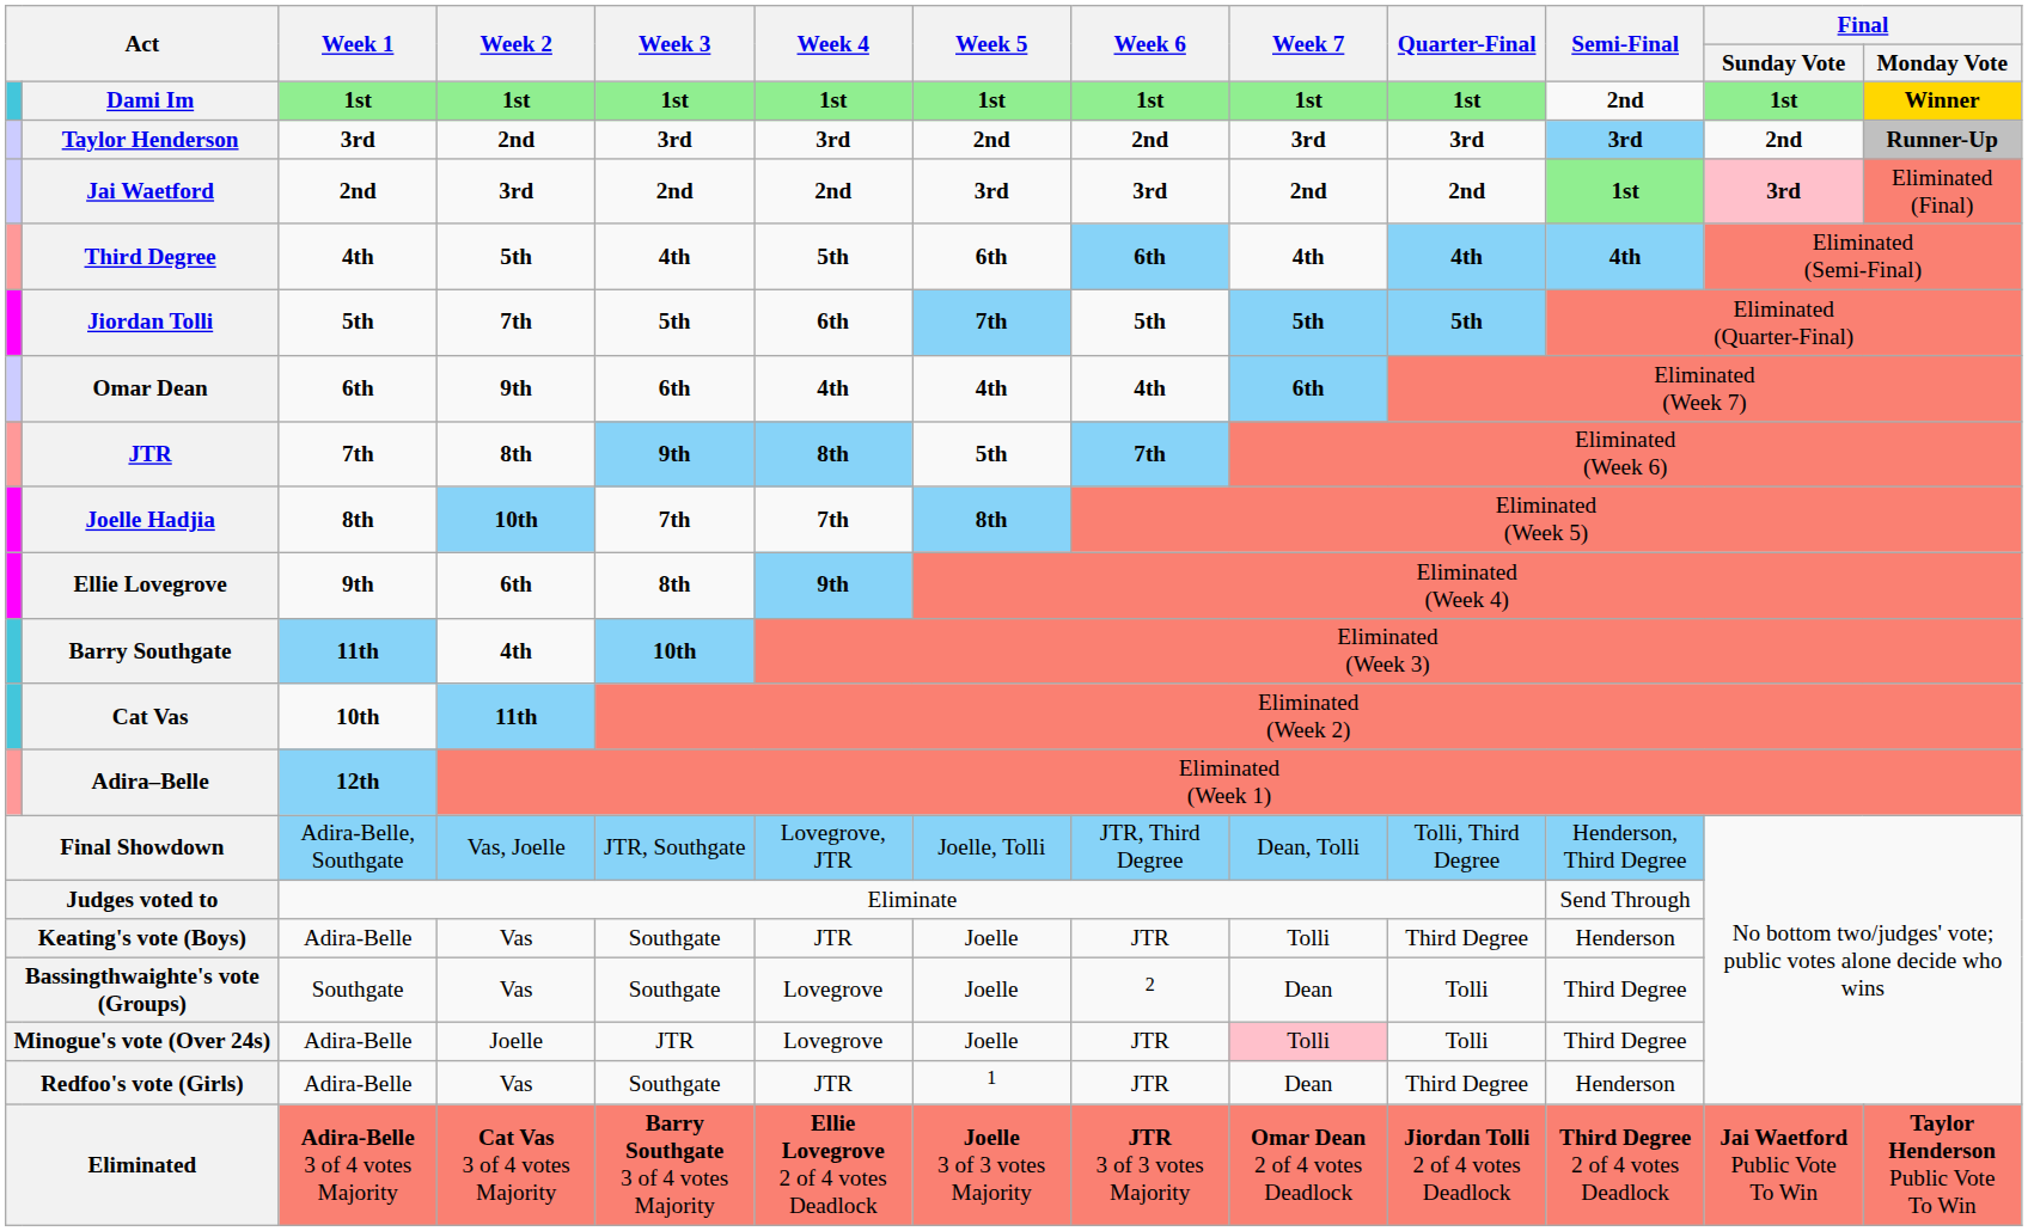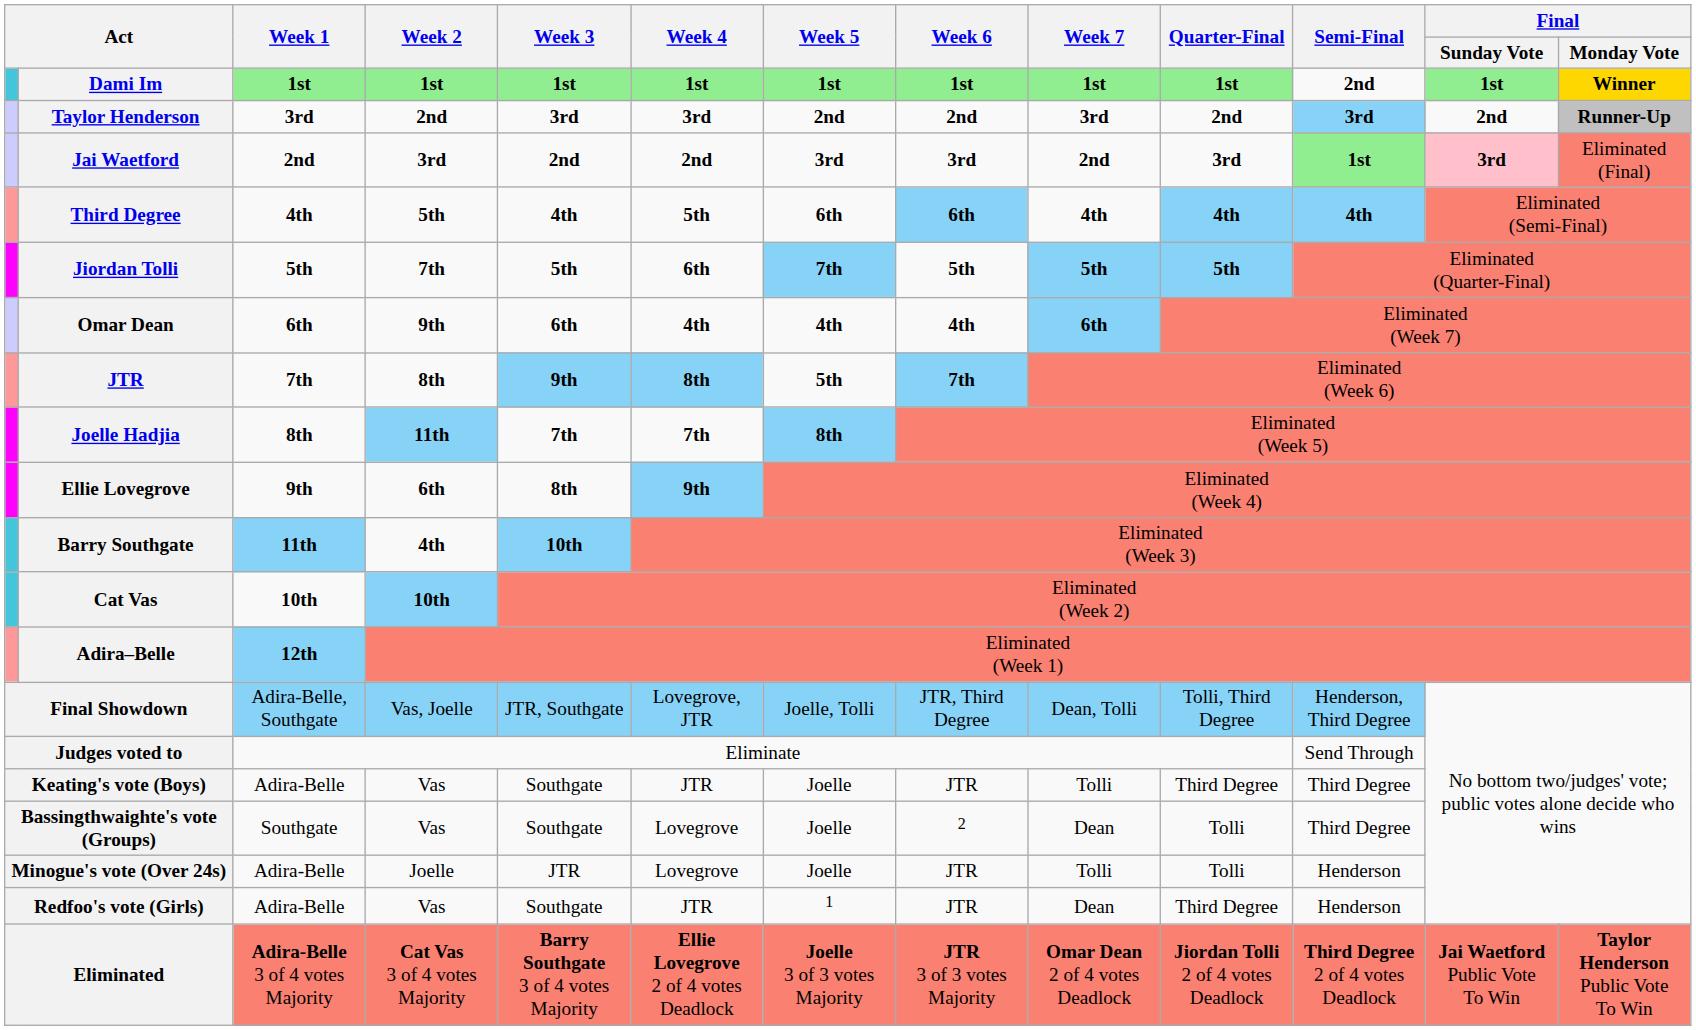Taylor Henderson | Quarter-Final: 3rd -> 2nd
Jai Waetford | Quarter-Final: 2nd -> 3rd
Joelle Hadjia | Week 2: 10th -> 11th
Cat Vas | Week 2: 11th -> 10th
Keating's vote (Boys) | Semi-Final: Henderson -> Third Degree
Minogue's vote (Over 24s) | Week 7: pink background -> no background
Minogue's vote (Over 24s) | Semi-Final: Third Degree -> Henderson
